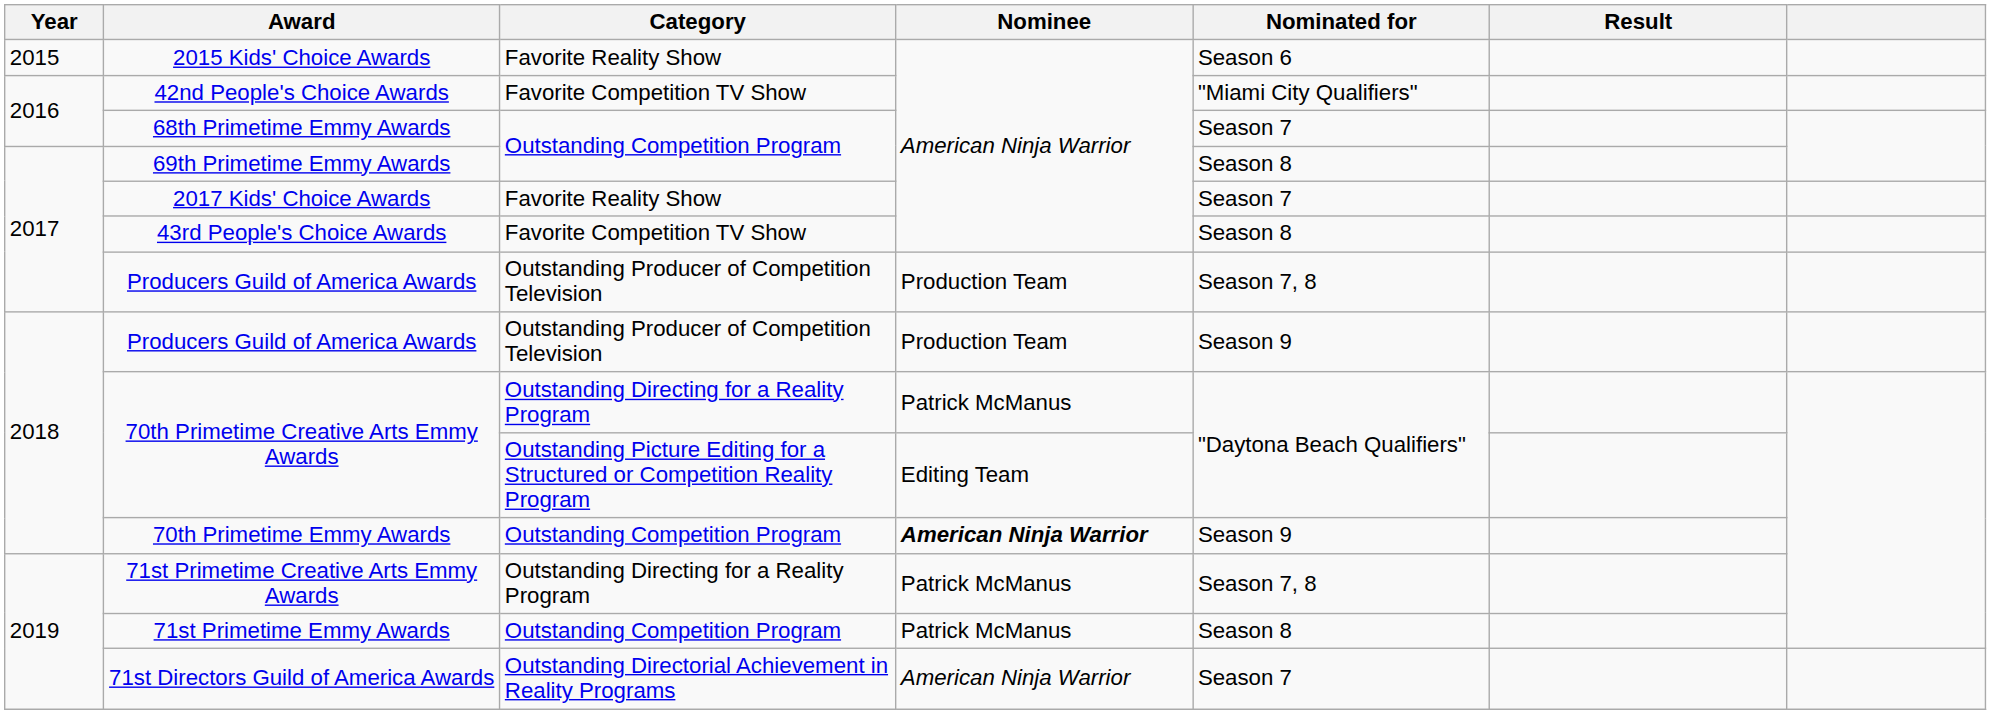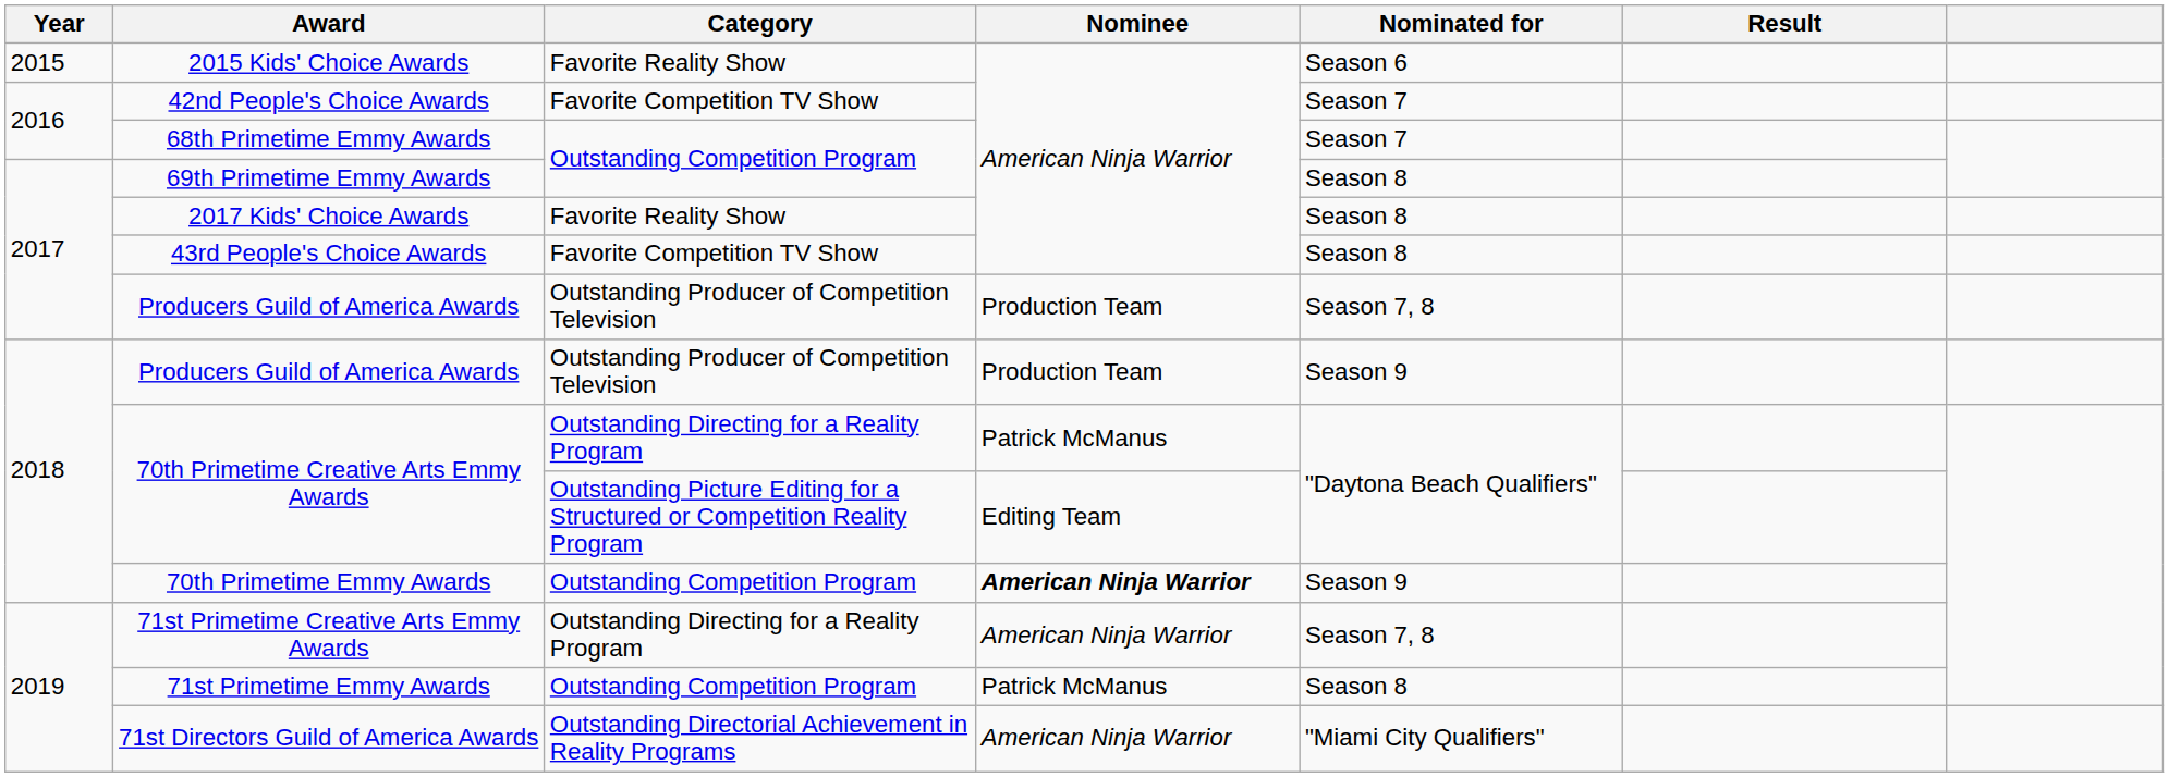42nd People's Choice Awards | Nominated for: "Miami City Qualifiers" -> Season 7
2017 Kids' Choice Awards | Nominated for: Season 7 -> Season 8
71st Primetime Creative Arts Emmy Awards | Nominee: Patrick McManus -> American Ninja Warrior
71st Directors Guild of America Awards | Nominated for: Season 7 -> "Miami City Qualifiers"
